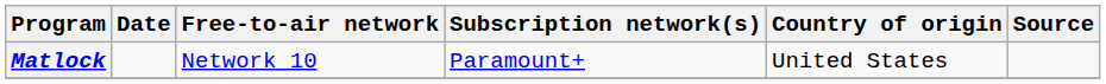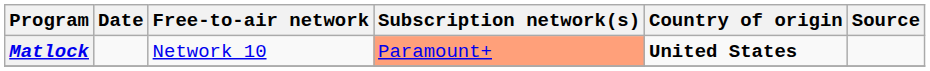Matlock | Subscription network(s): no background -> lightsalmon background
Matlock | Country of origin: normal -> bold
